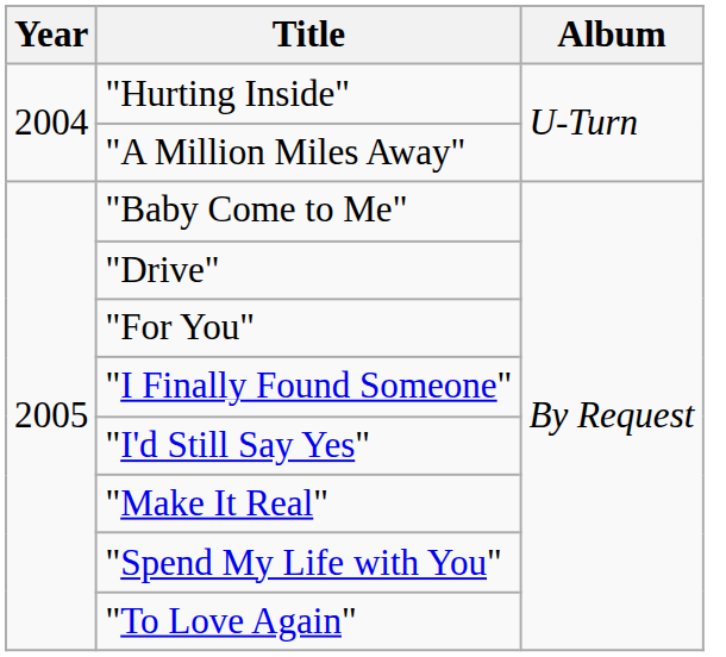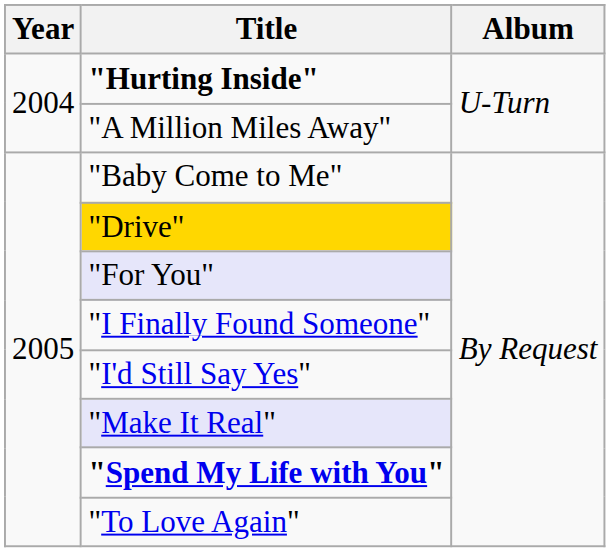"Hurting Inside" | Title: normal -> bold
"Drive" | Title: no background -> gold background
"For You" | Title: no background -> lavender background
"Make It Real" | Title: no background -> lavender background
"Spend My Life with You" | Title: normal -> bold
